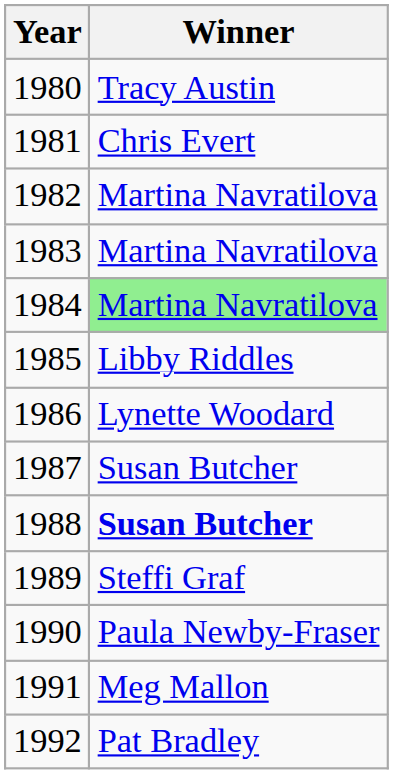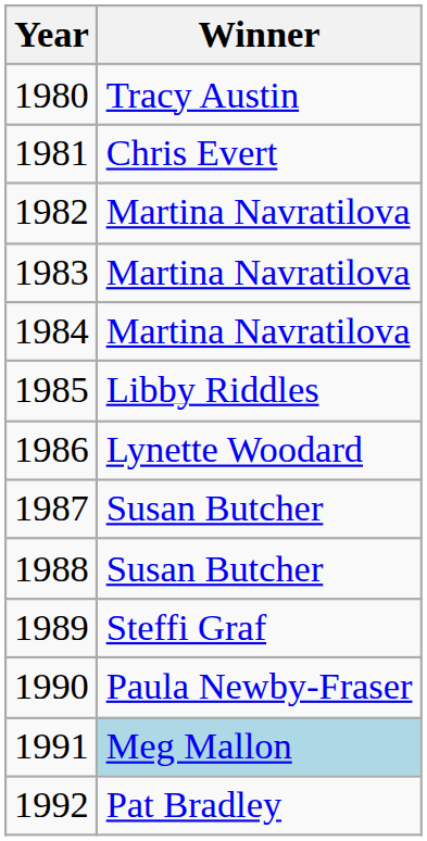1984 | Winner: lightgreen background -> no background
1988 | Winner: bold -> normal
1991 | Winner: no background -> lightblue background
